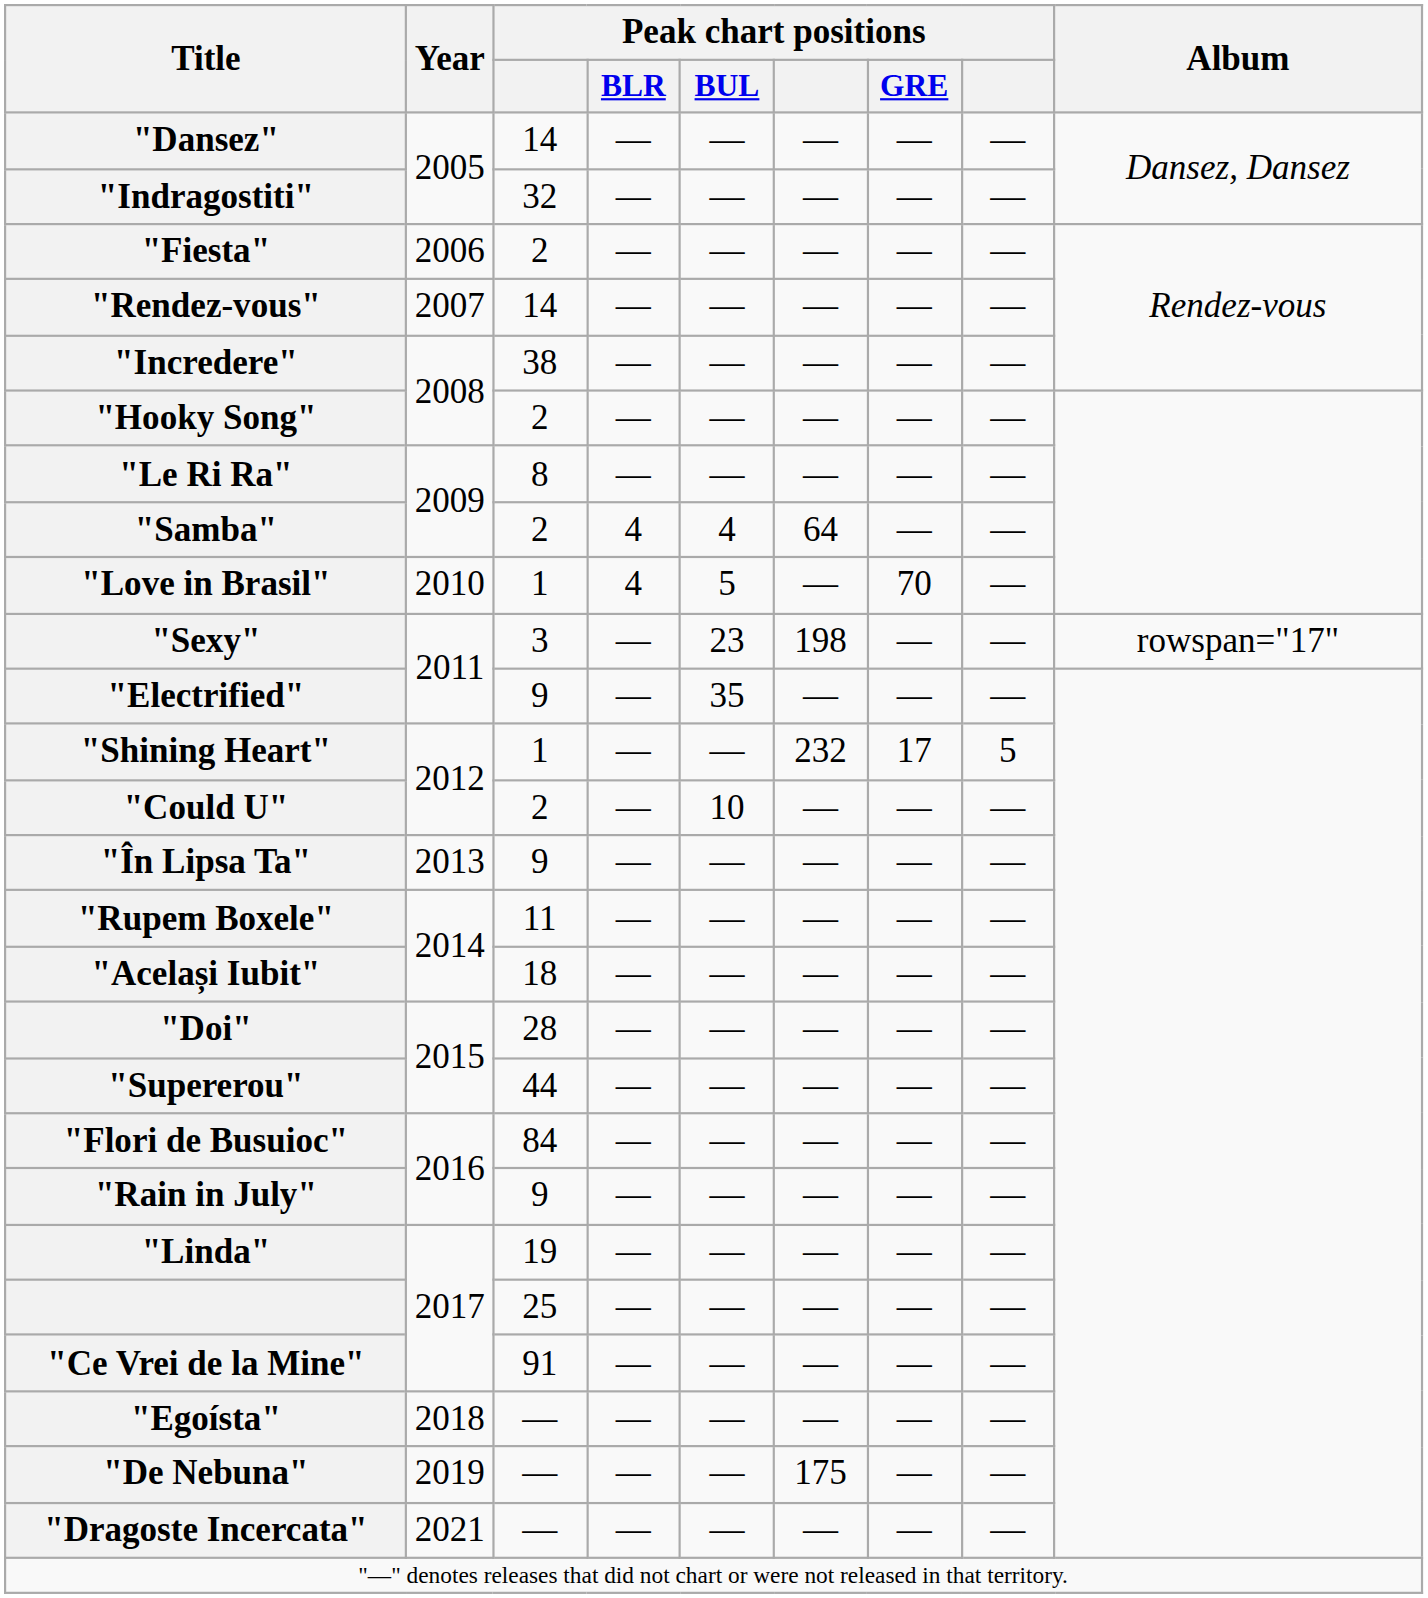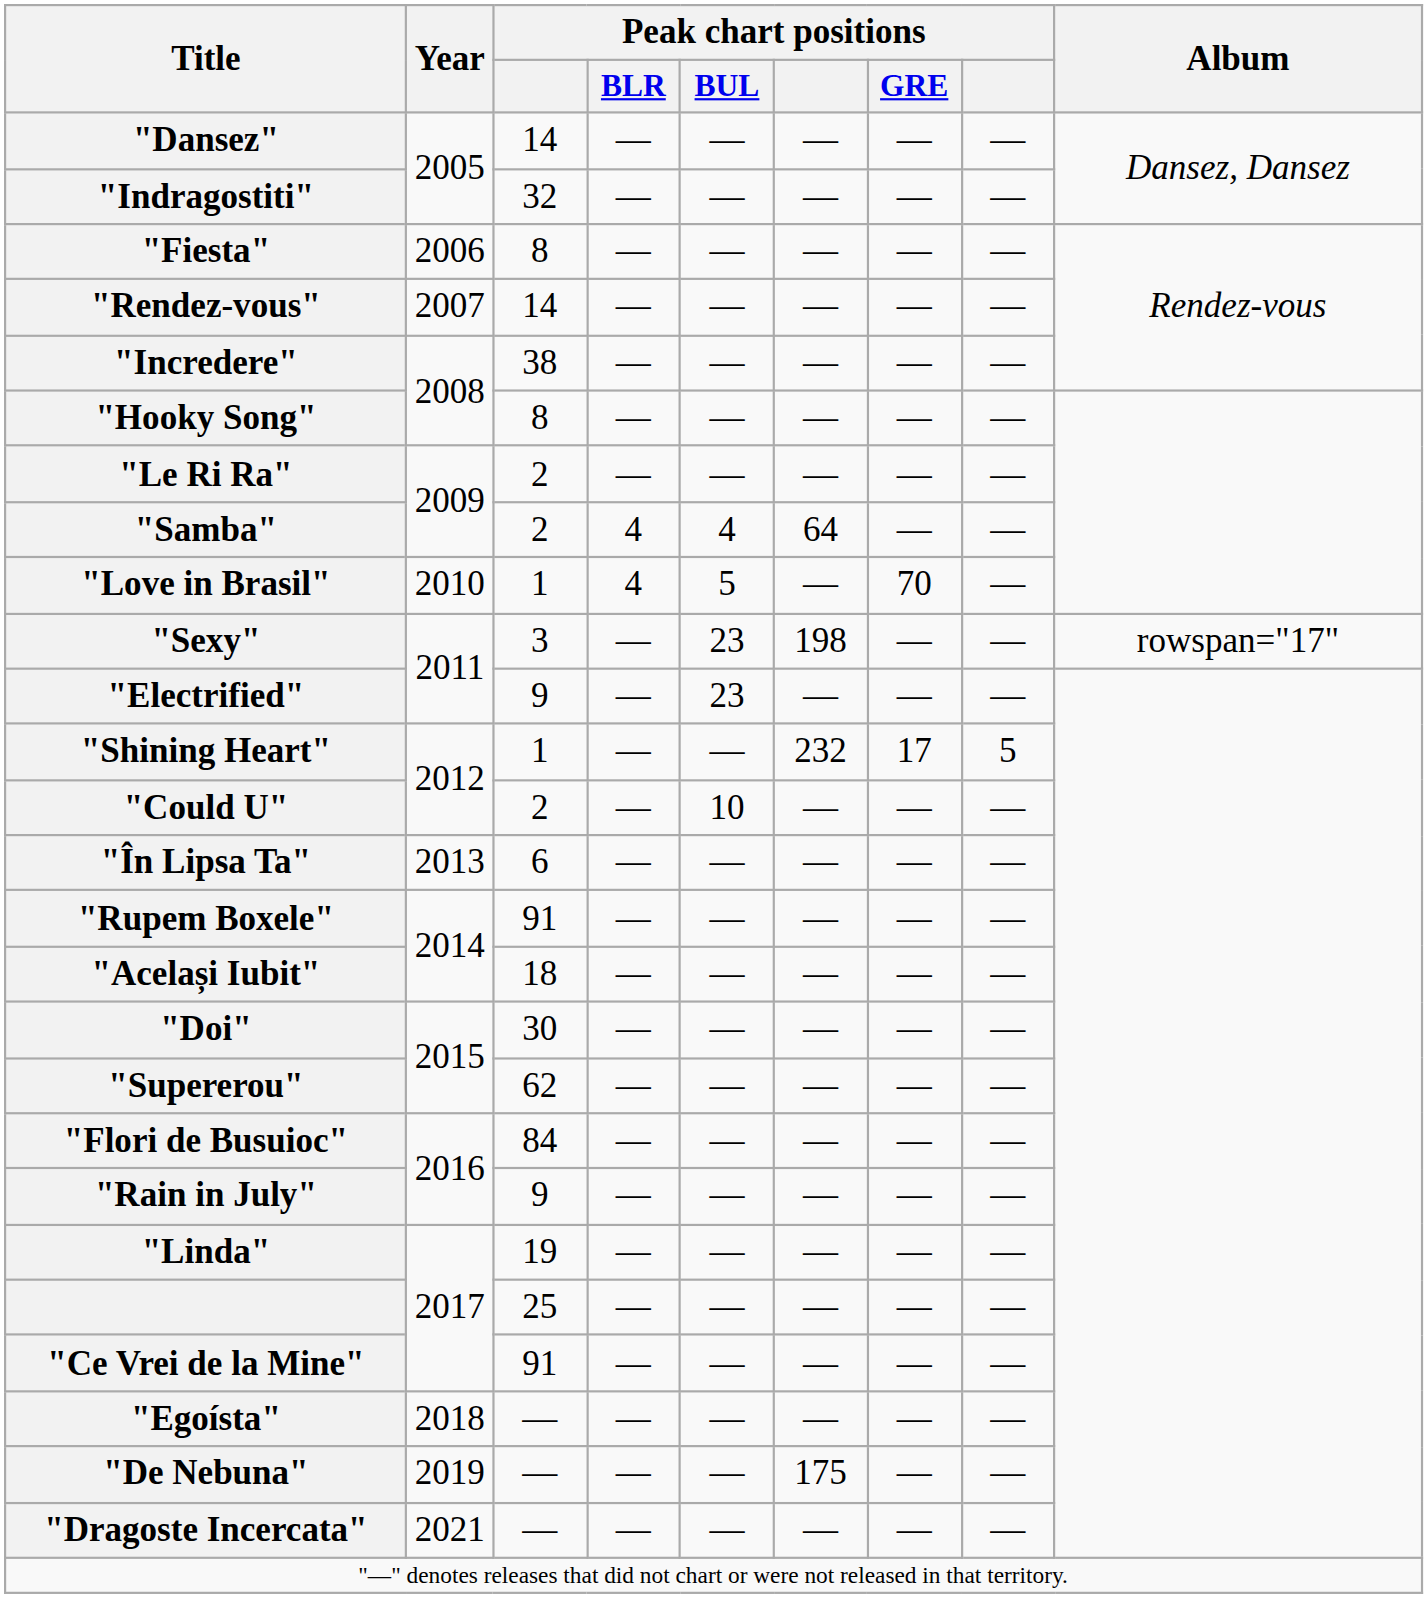"Fiesta" | column 3: 2 -> 8
"Hooky Song" | column 3: 2 -> 8
"Le Ri Ra" | column 3: 8 -> 2
"Electrified" | Peak chart positions / BUL: 35 -> 23
"În Lipsa Ta" | column 3: 9 -> 6
"Rupem Boxele" | column 3: 11 -> 91
"Doi" | column 3: 28 -> 30
"Supererou" | column 3: 44 -> 62
